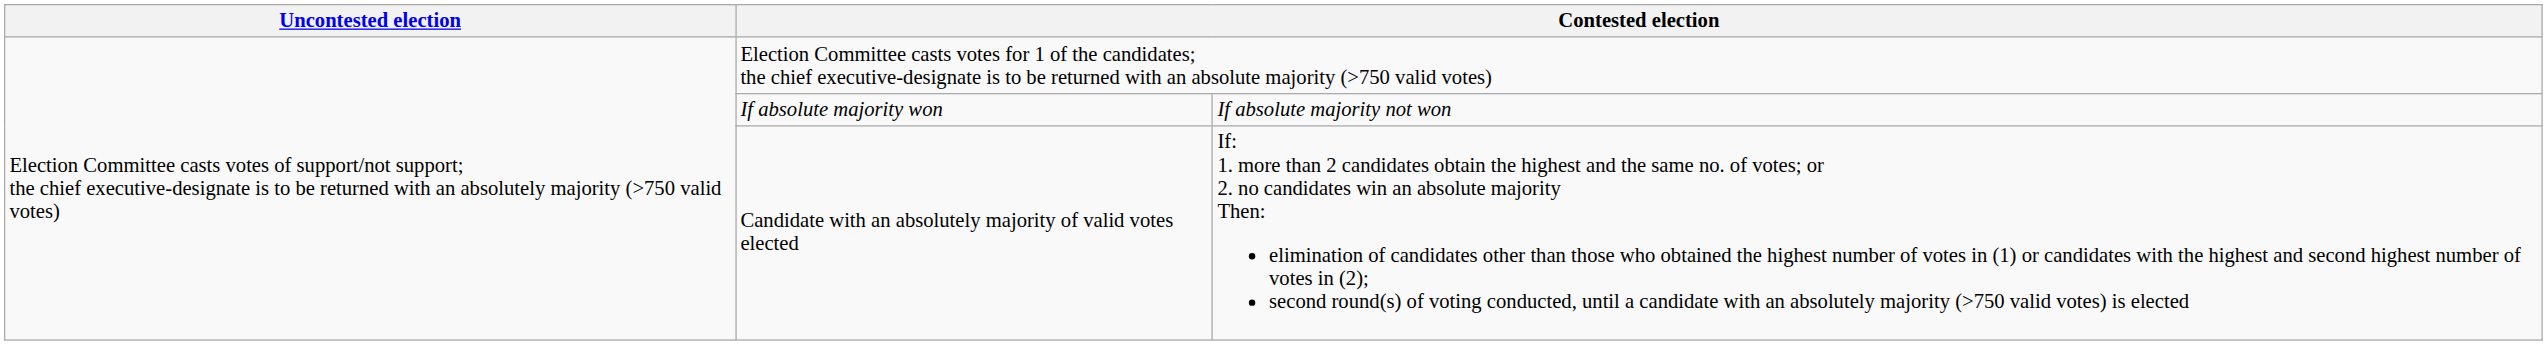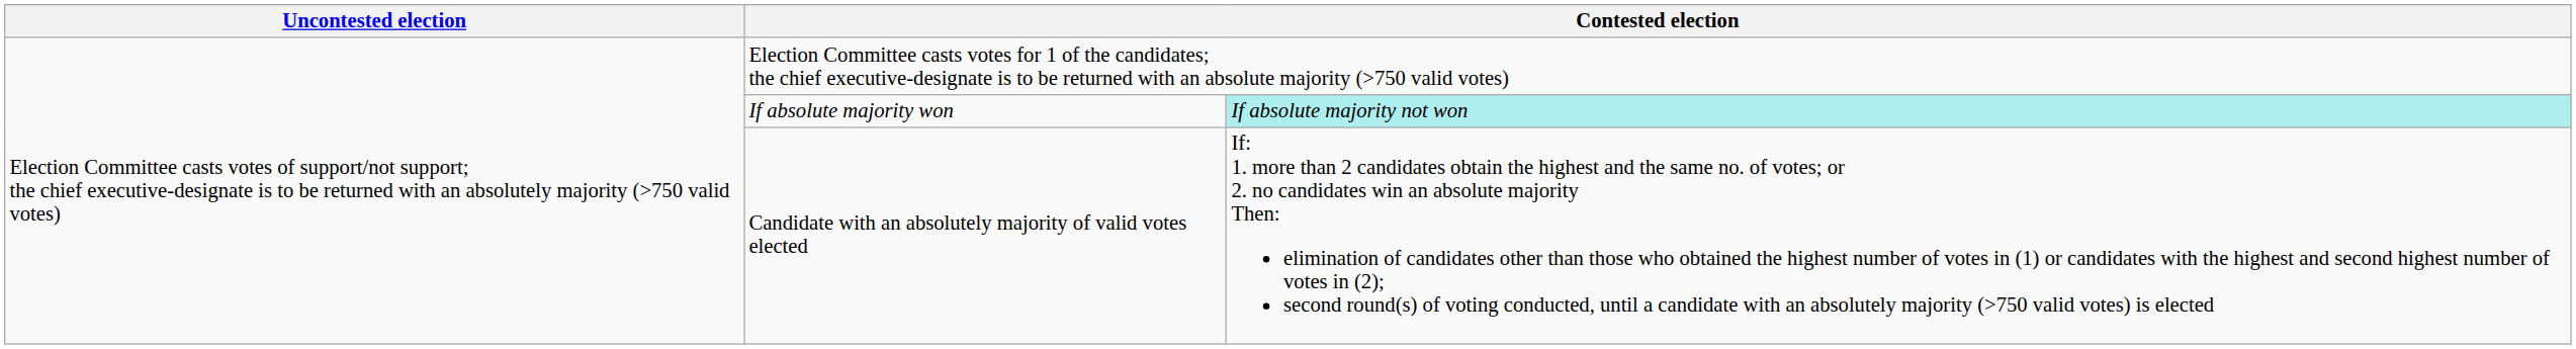If absolute majority won | column 3: no background -> paleturquoise background
